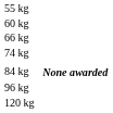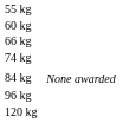84 kg / None awarded | column 2: bold -> normal
